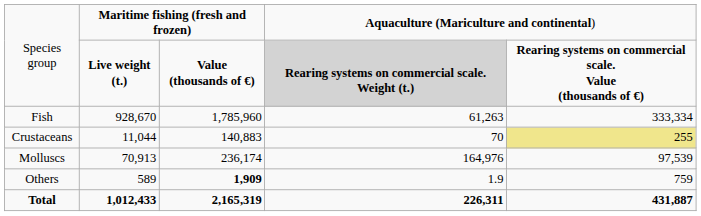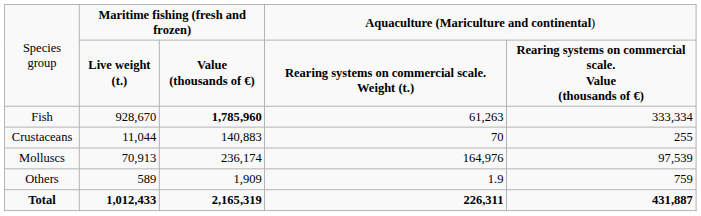Species group / Live weight (t.) | column 4: lightgrey background -> no background
Fish | column 3: normal -> bold
Crustaceans | column 5: khaki background -> no background
Others | column 3: bold -> normal
